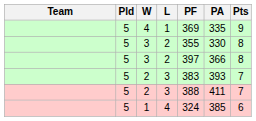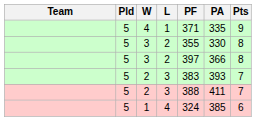row 2 | PF: 369 -> 371
